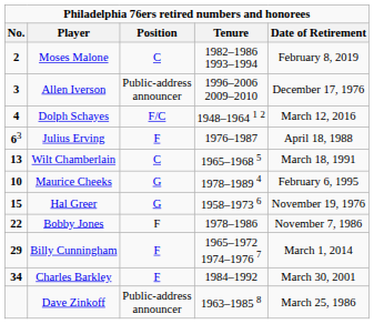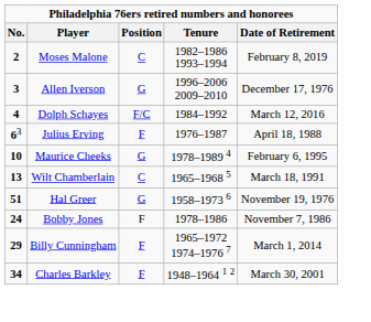Allen Iverson | Position: Public-address announcer -> G
Dolph Schayes | Tenure: 1948–1964 1 2 -> 1984–1992
rows swapped: Maurice Cheeks <-> Wilt Chamberlain
Hal Greer | No.: 15 -> 51
Bobby Jones | No.: 22 -> 24
Charles Barkley | Tenure: 1984–1992 -> 1948–1964 1 2
- row: Dave Zinkoff | Public-address announcer | 1963–1985 8 | March 25, 1986
